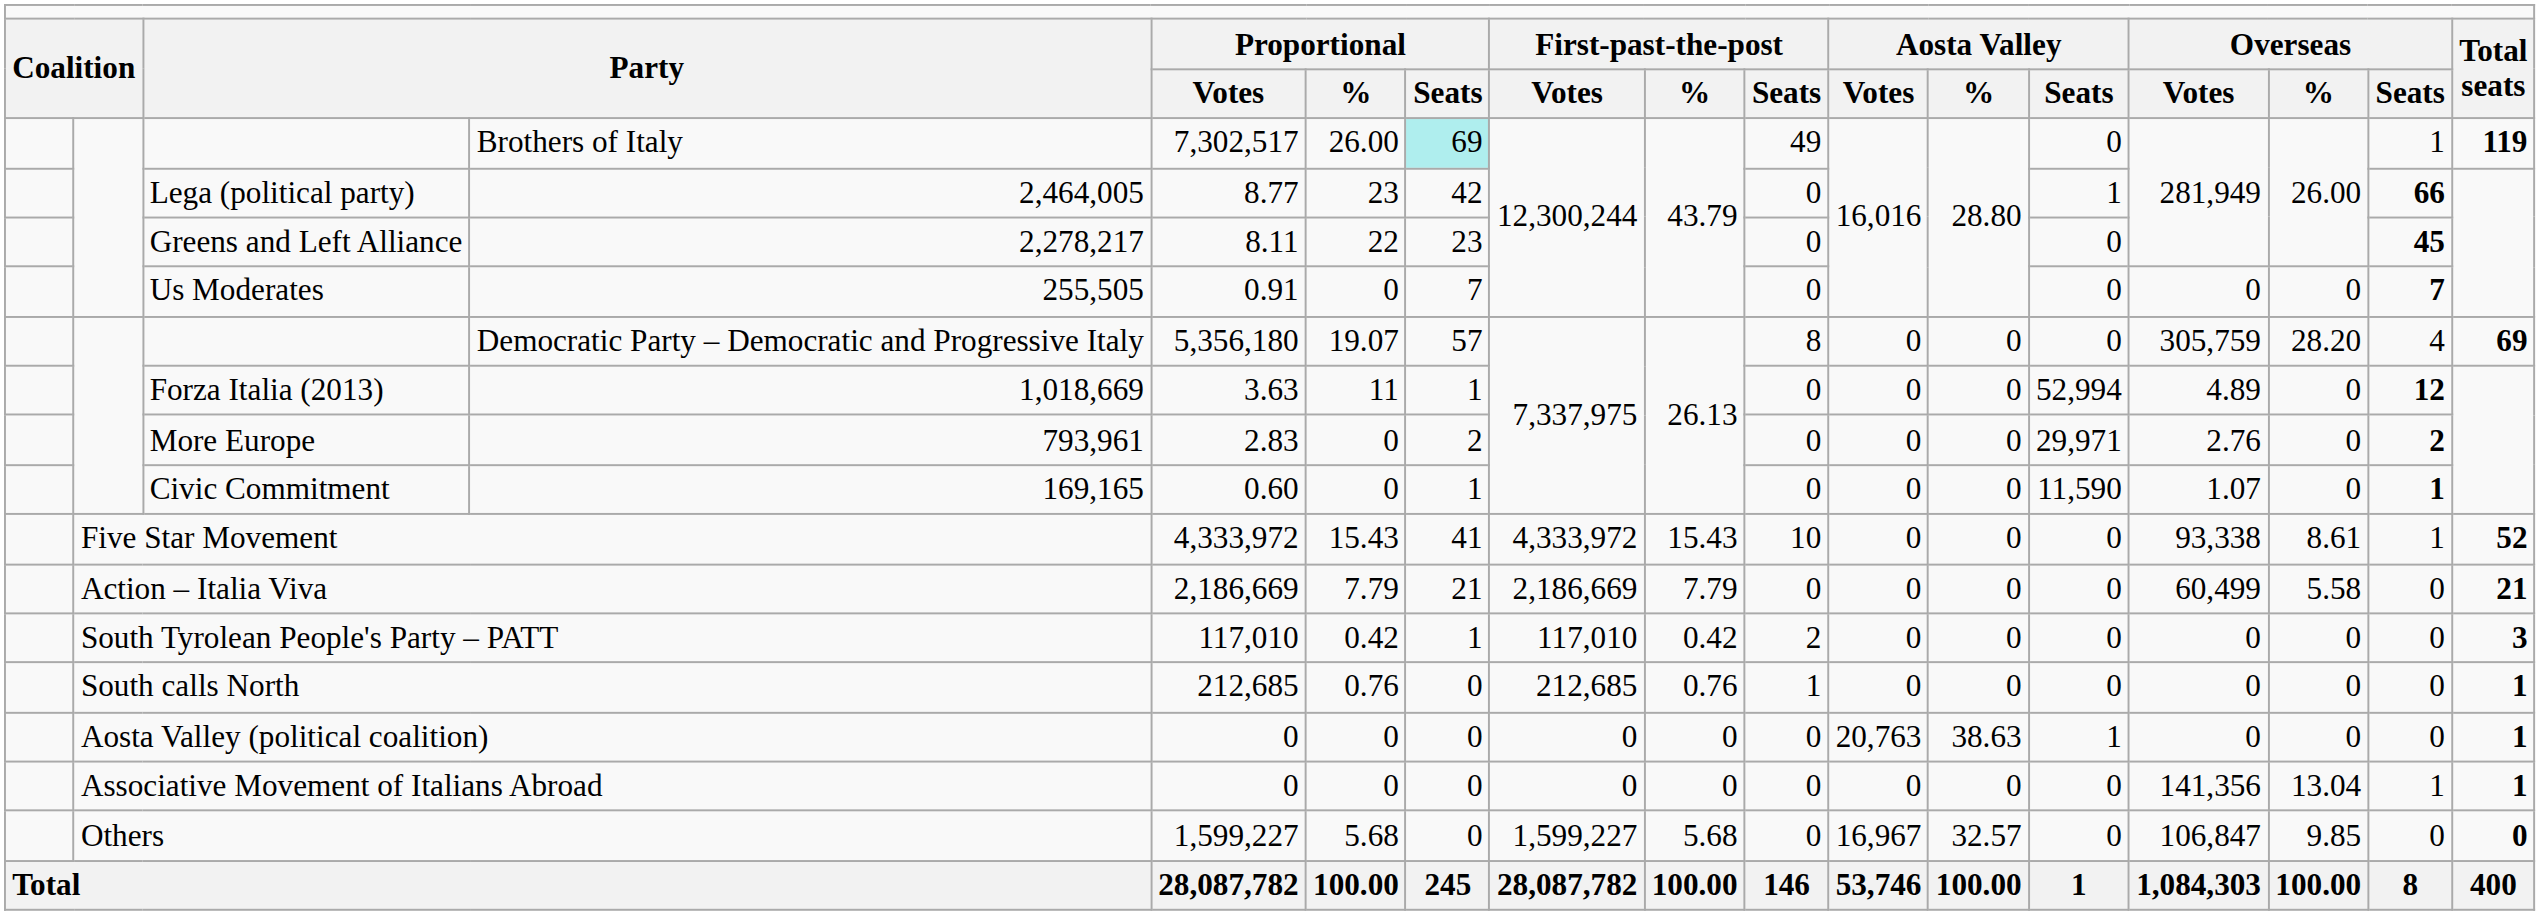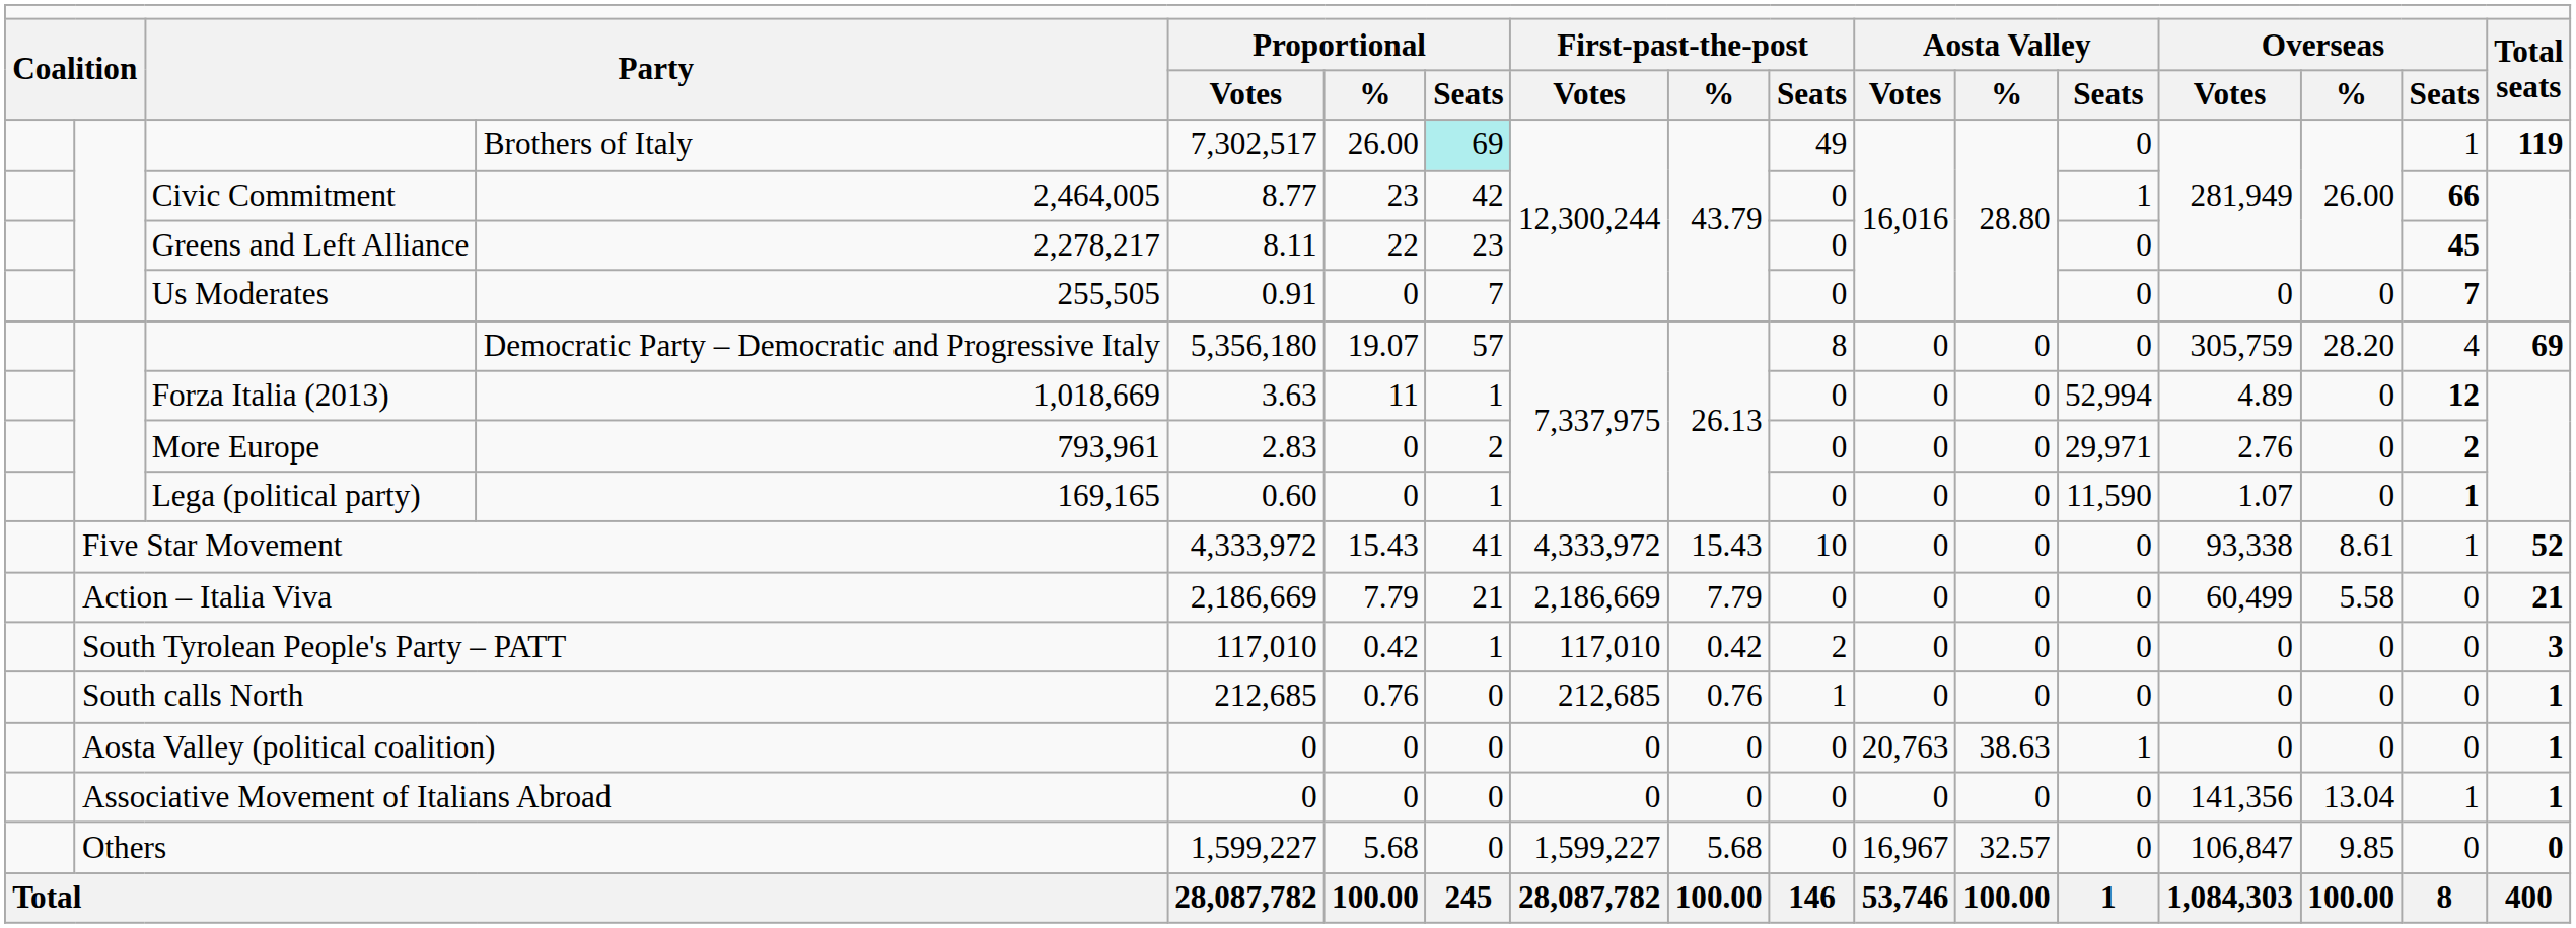2,464,005 | column 3: Lega (political party) -> Civic Commitment
169,165 | column 3: Civic Commitment -> Lega (political party)
